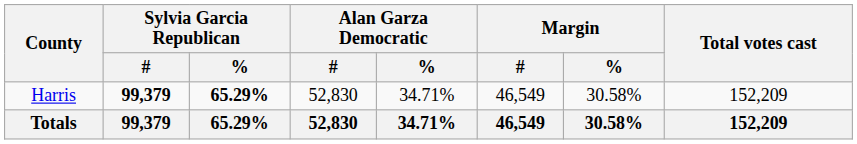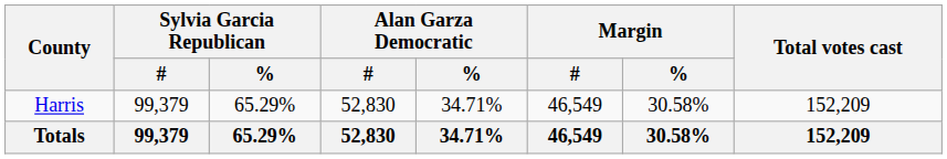Harris | Sylvia Garcia Republican / #: bold -> normal
Harris | Sylvia Garcia Republican / %: bold -> normal
